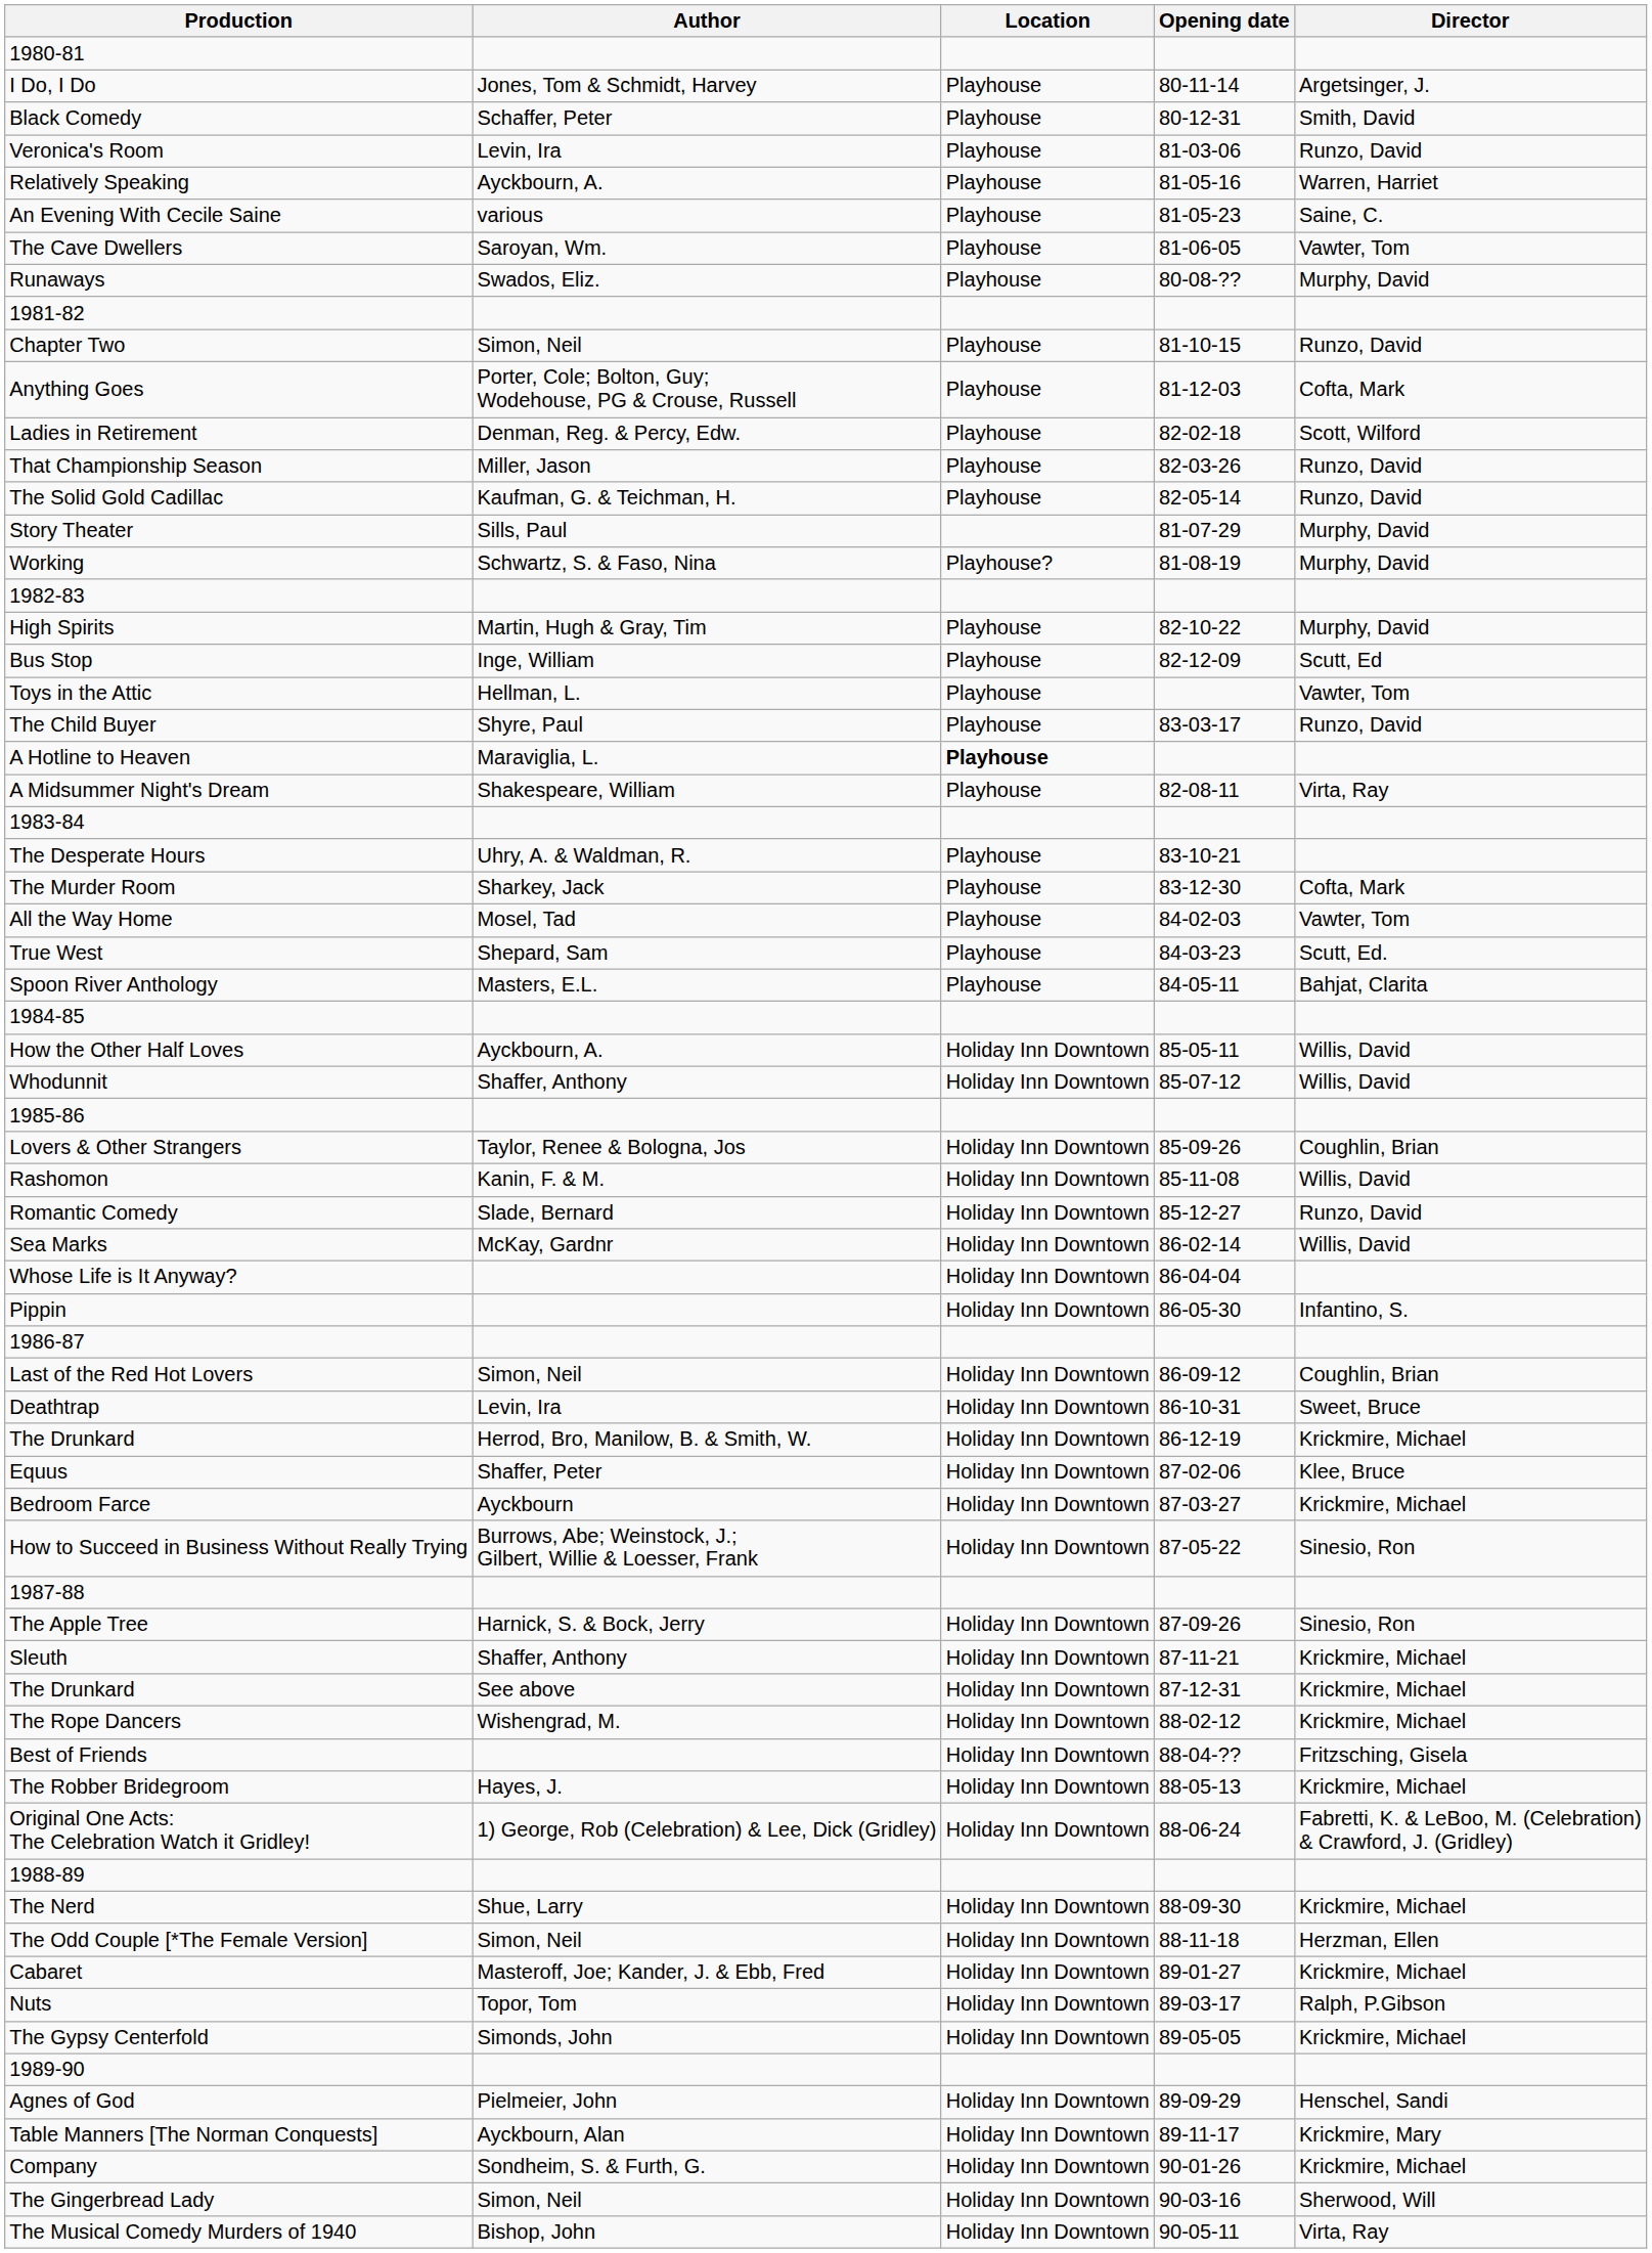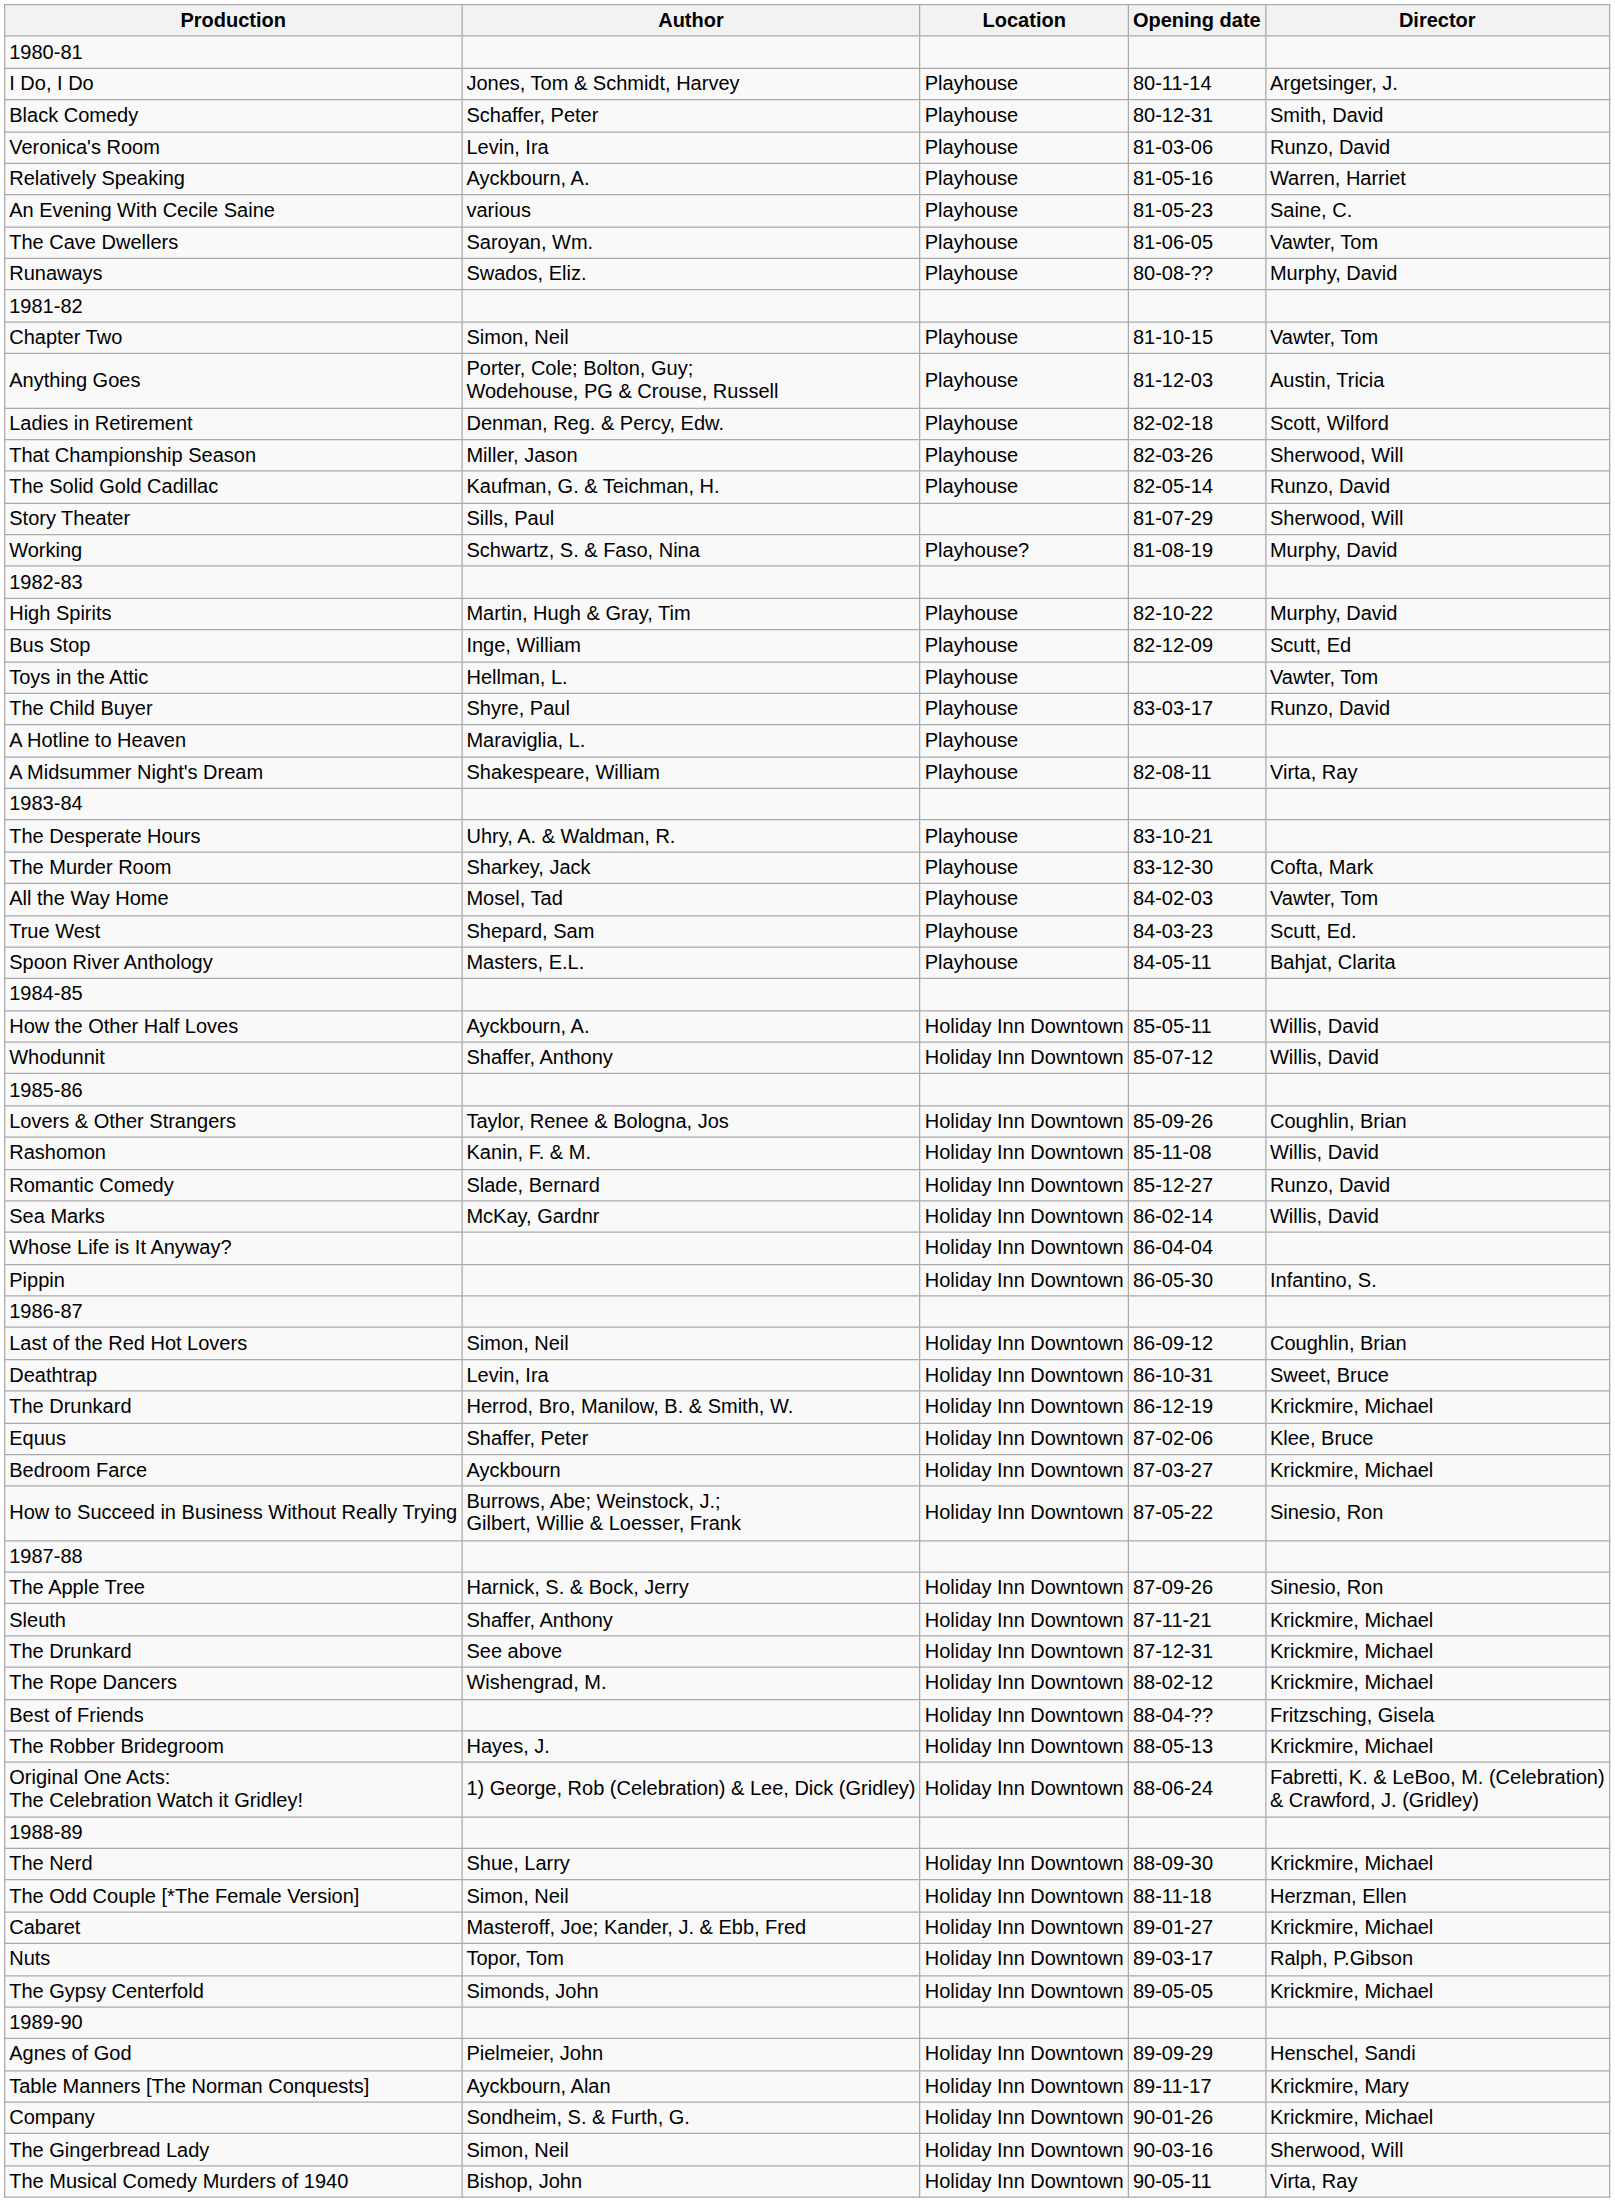Chapter Two | Director: Runzo, David -> Vawter, Tom
Anything Goes | Director: Cofta, Mark -> Austin, Tricia
That Championship Season | Director: Runzo, David -> Sherwood, Will
Story Theater | Director: Murphy, David -> Sherwood, Will
A Hotline to Heaven | Location: bold -> normal
